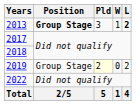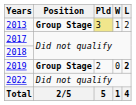2013 | Pld: no background -> khaki background
2013 | L: bold -> normal
2019 | Position: normal -> bold
2019 | Pld: lightyellow background -> no background
2019 | L: normal -> bold
